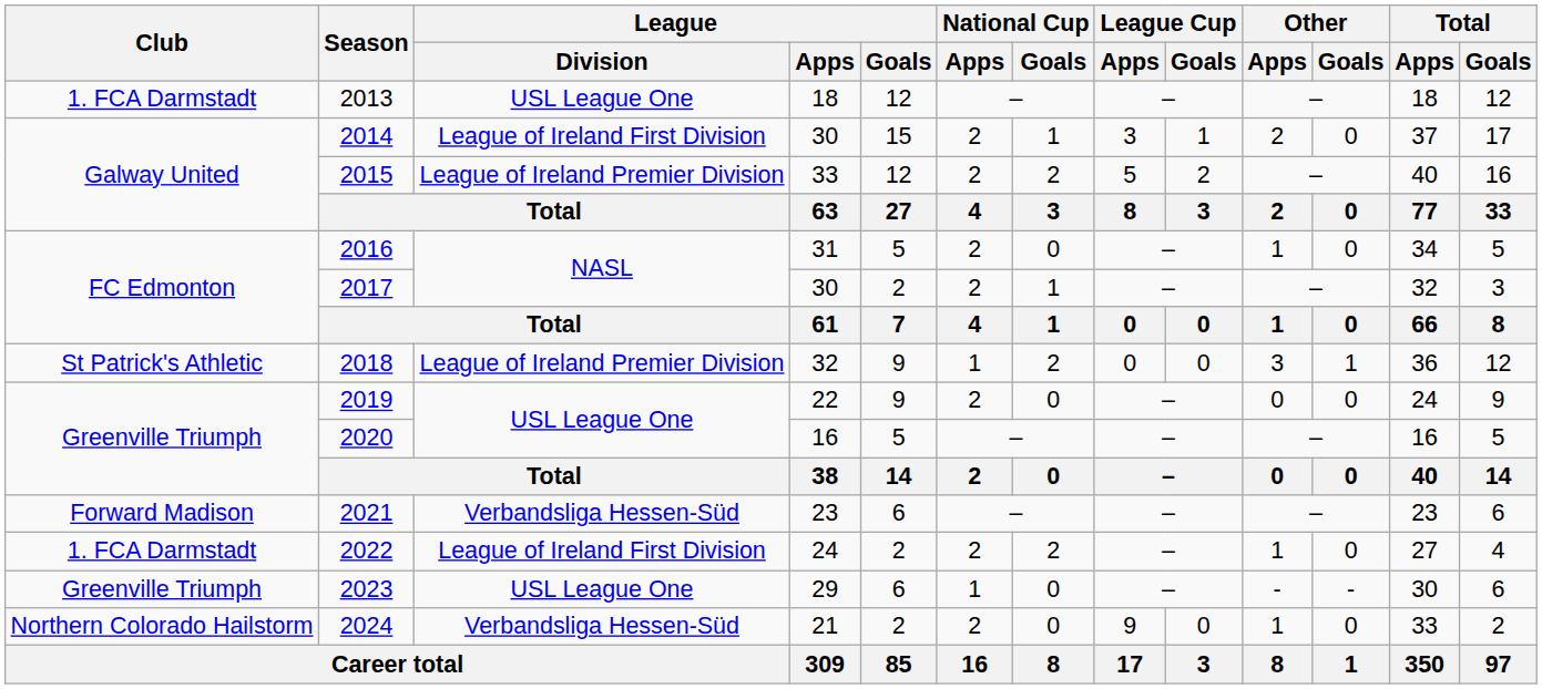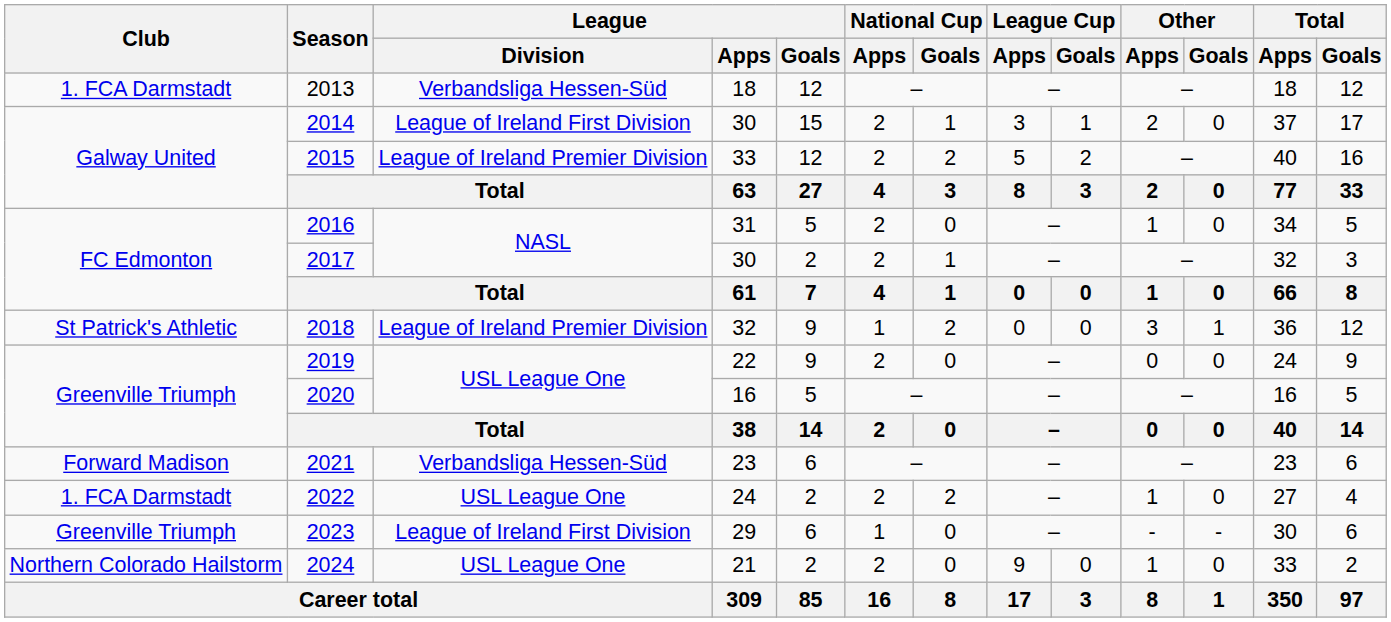2013 | League / Division: USL League One -> Verbandsliga Hessen-Süd
2022 | League / Division: League of Ireland First Division -> USL League One
2023 | League / Division: USL League One -> League of Ireland First Division
2024 | League / Division: Verbandsliga Hessen-Süd -> USL League One
